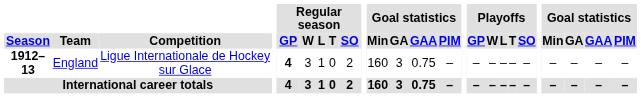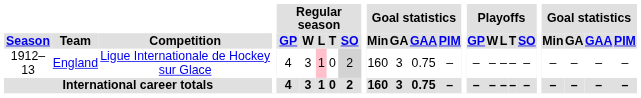England | Season: bold -> normal
England | Regular season / GP: bold -> normal
England | Regular season / L: no background -> pink background
England | Regular season / SO: no background -> lightgrey background
